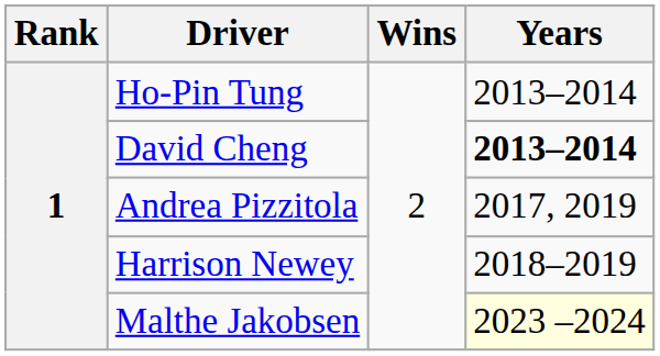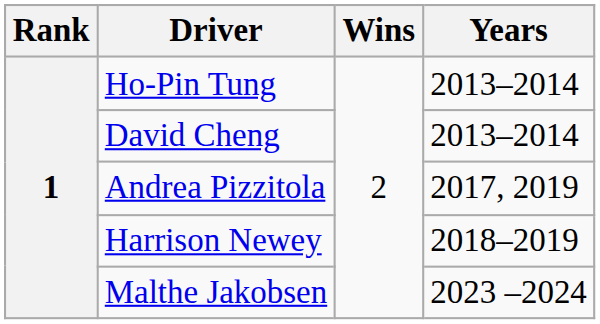David Cheng | Years: bold -> normal
Malthe Jakobsen | Years: lightyellow background -> no background
